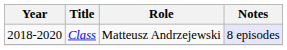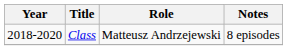Class | Notes: lavender background -> no background
